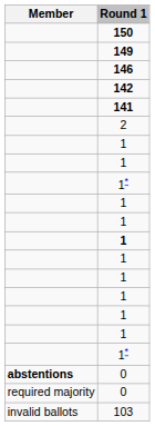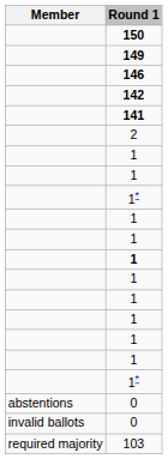row 20 | Member: bold -> normal
row 21 | Member: required majority -> invalid ballots
row 22 | Member: invalid ballots -> required majority
